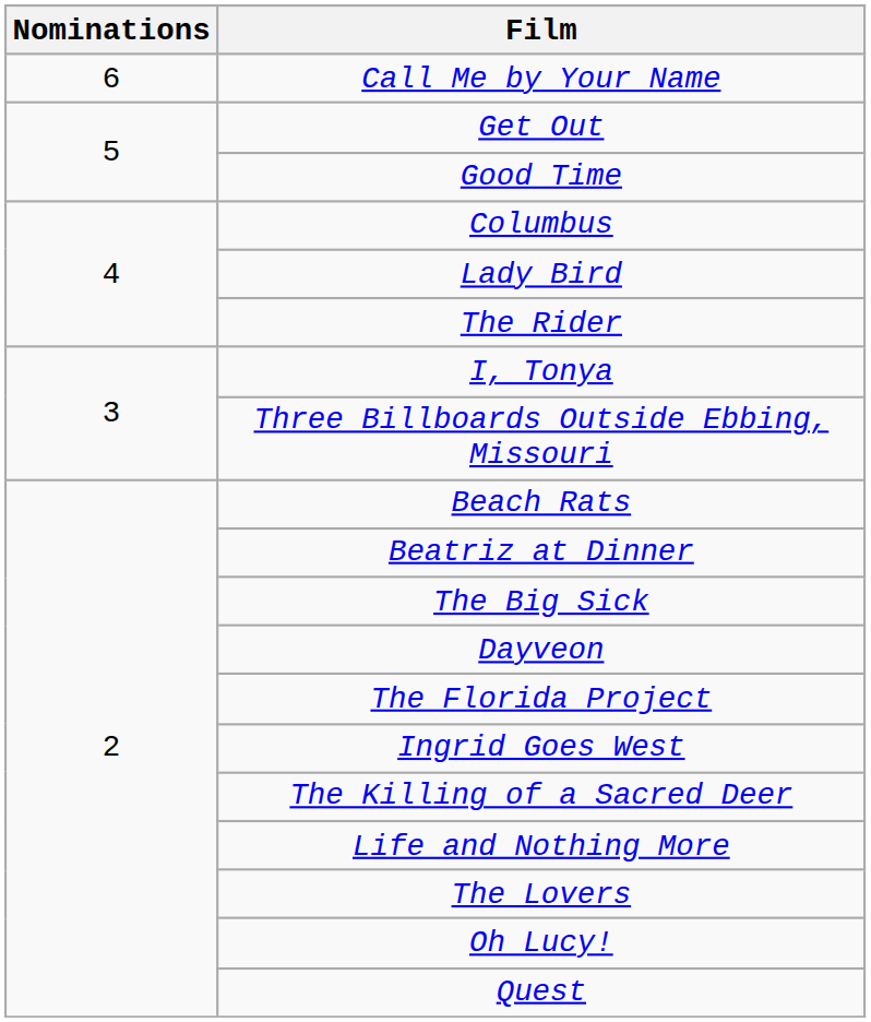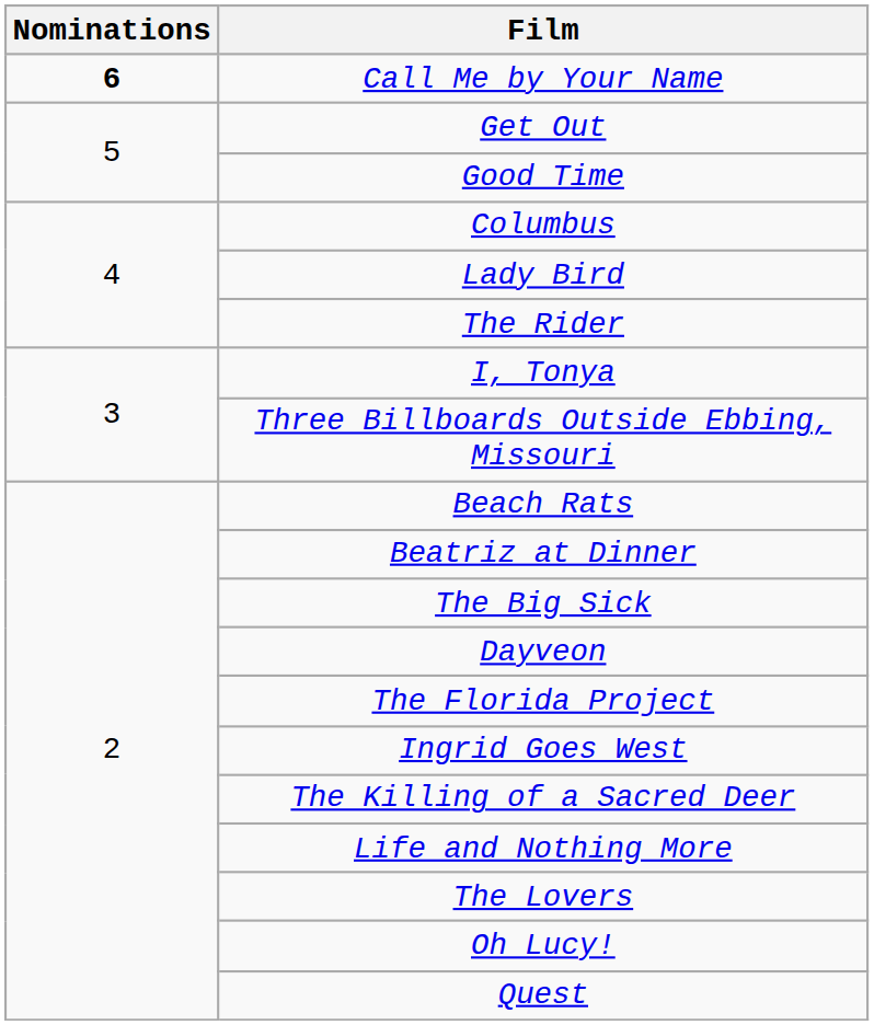Call Me by Your Name | Nominations: normal -> bold
